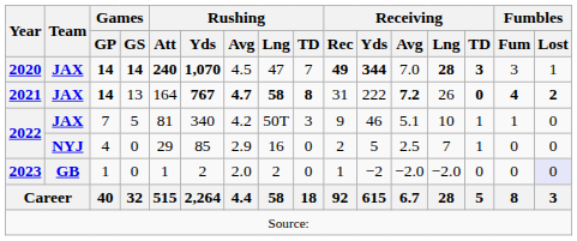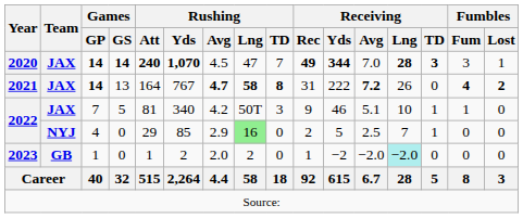2021 | Rushing / Yds: bold -> normal
2021 | Receiving / TD: bold -> normal
2022 / 4 | Rushing / Lng: no background -> lightgreen background
2023 | Receiving / Lng: no background -> paleturquoise background
2023 | Fumbles / Lost: lavender background -> no background
